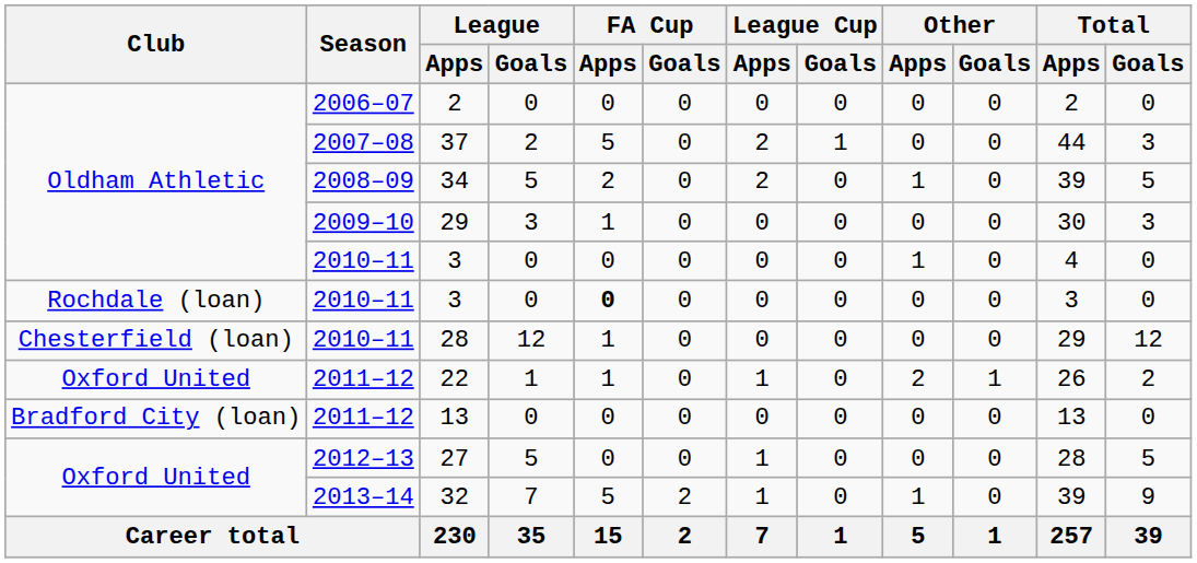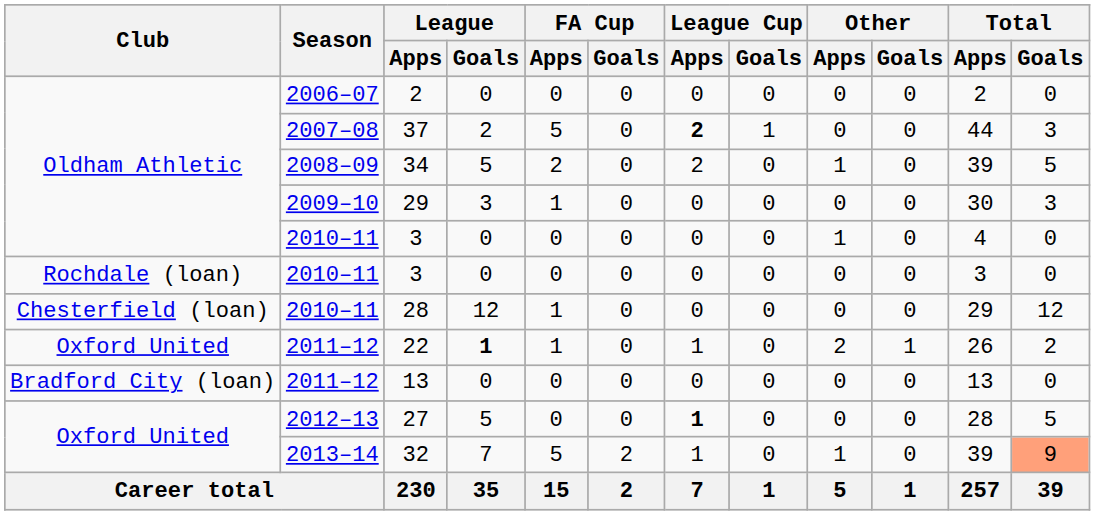37 | League Cup / Apps: normal -> bold
Rochdale (loan) / 3 | FA Cup / Apps: bold -> normal
22 | League / Goals: normal -> bold
27 | League Cup / Apps: normal -> bold
32 | Total / Goals: no background -> lightsalmon background
